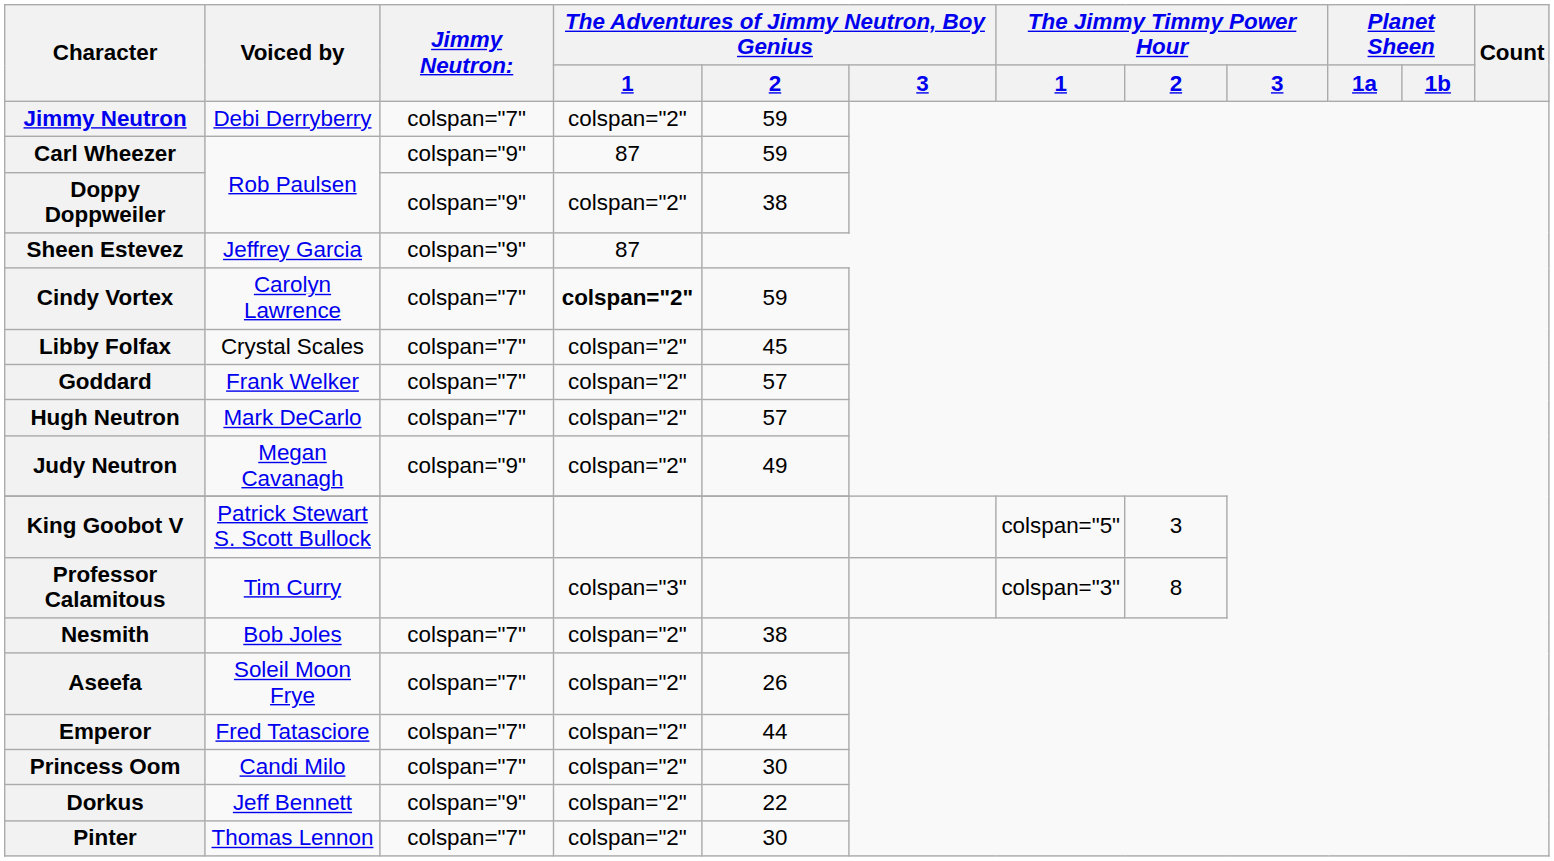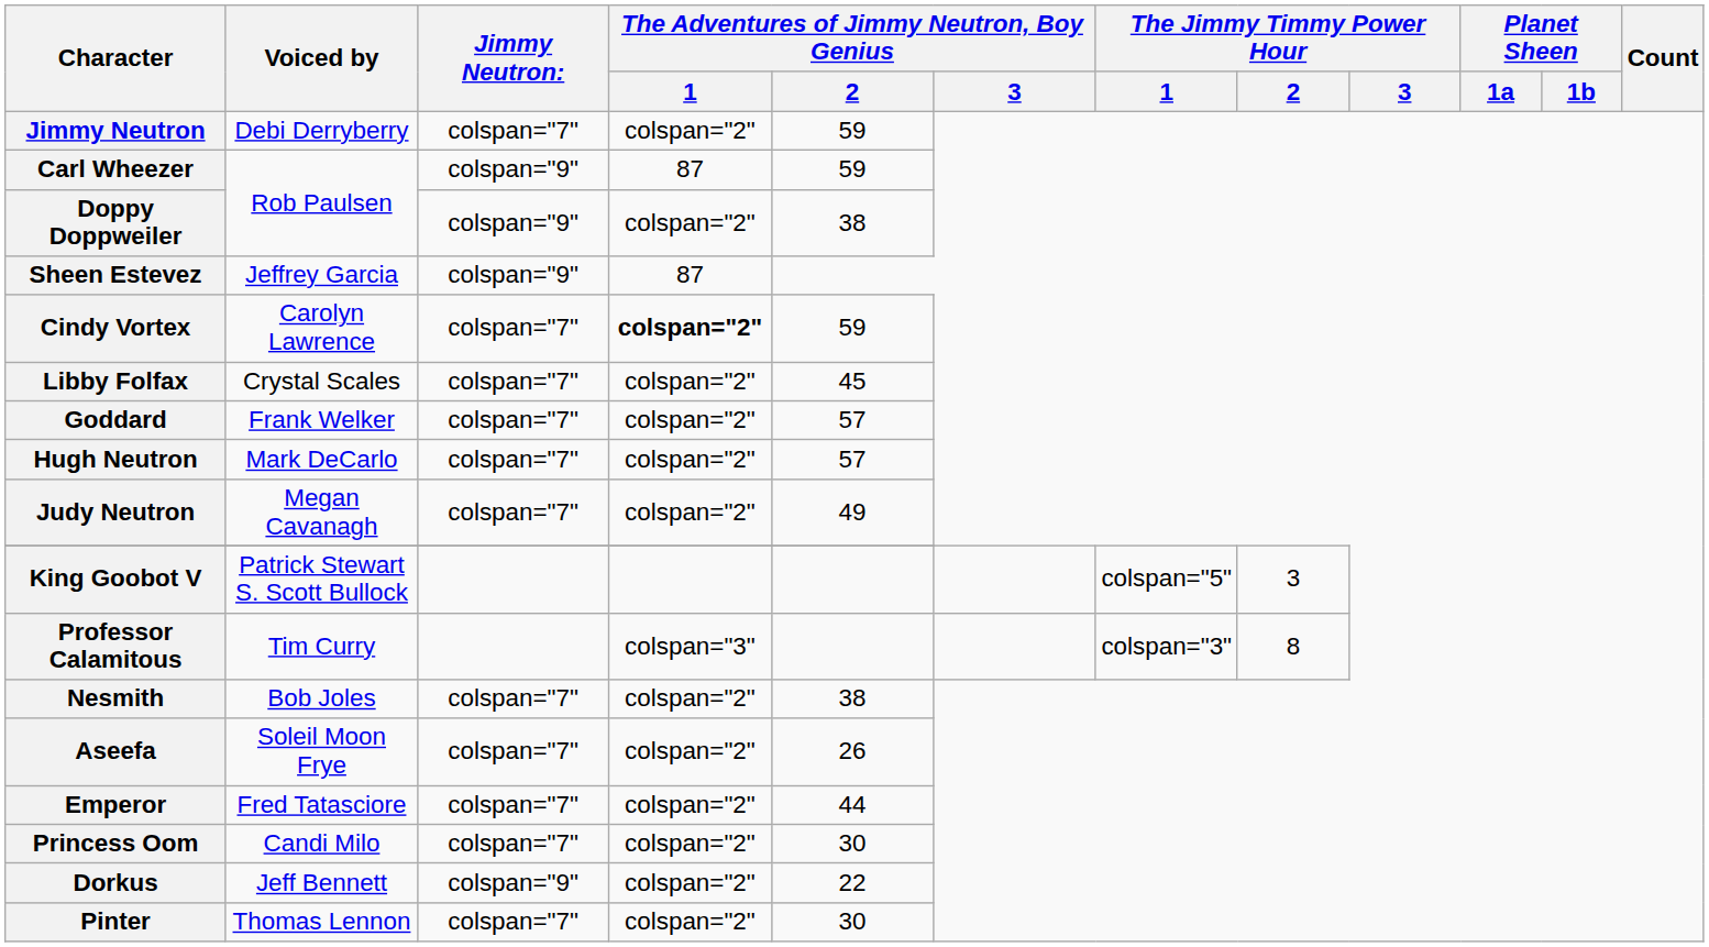Judy Neutron | Jimmy Neutron:: colspan="9" -> colspan="7"
